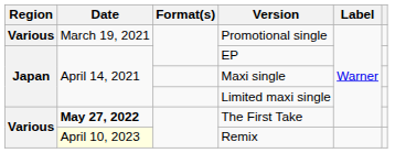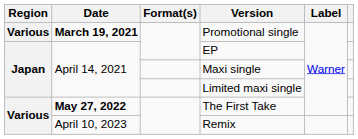Promotional single | Date: normal -> bold
Remix | Date: lightyellow background -> no background
